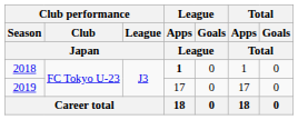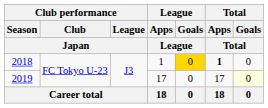2018 | League / Apps / League: bold -> normal
2018 | League / Goals / League: no background -> gold background
2018 | Total / Apps / Total: normal -> bold
2019 | Total / Goals / Total: no background -> lightyellow background
